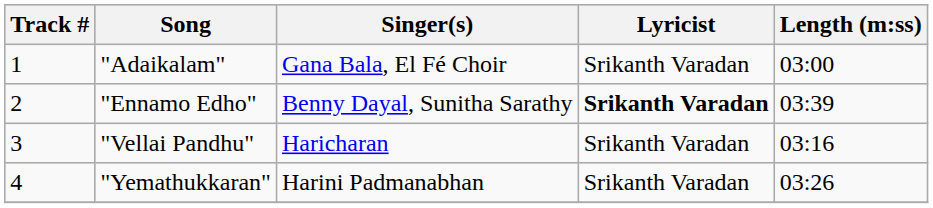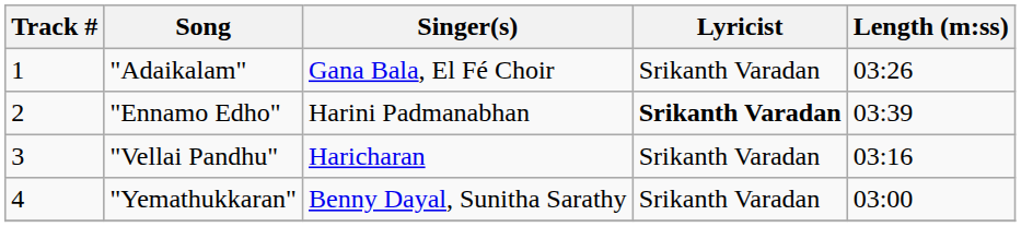"Adaikalam" | Length (m:ss): 03:00 -> 03:26
"Ennamo Edho" | Singer(s): Benny Dayal, Sunitha Sarathy -> Harini Padmanabhan
"Yemathukkaran" | Singer(s): Harini Padmanabhan -> Benny Dayal, Sunitha Sarathy
"Yemathukkaran" | Length (m:ss): 03:26 -> 03:00
